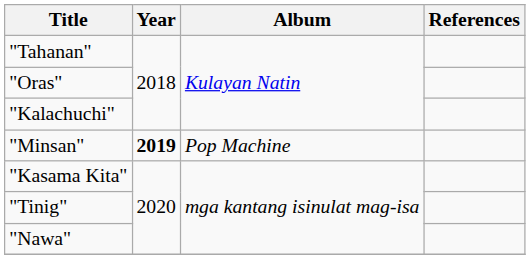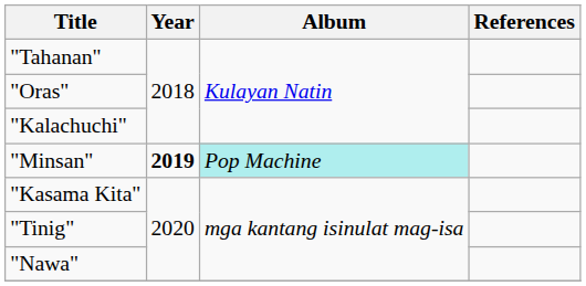"Minsan" | Album: no background -> paleturquoise background
